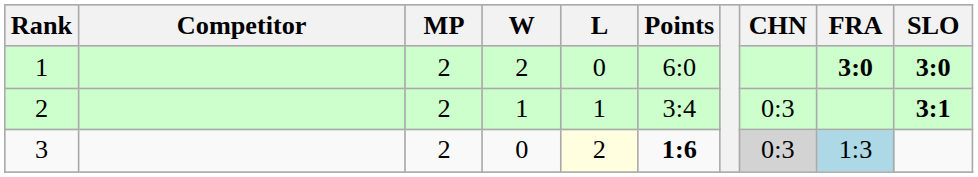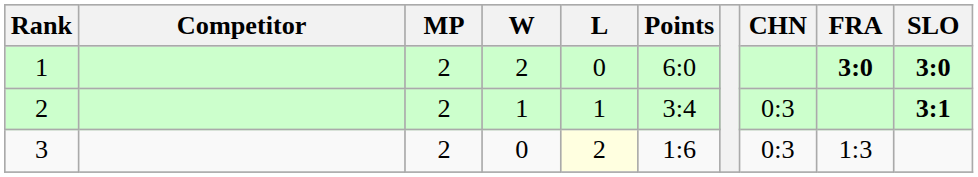3 | Points: bold -> normal
3 | CHN: lightgrey background -> no background
3 | FRA: lightblue background -> no background
